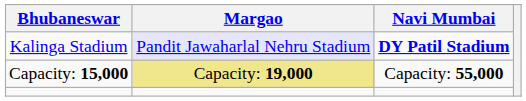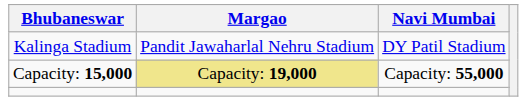Kalinga Stadium | Margao: lavender background -> no background
Kalinga Stadium | Navi Mumbai: bold -> normal
